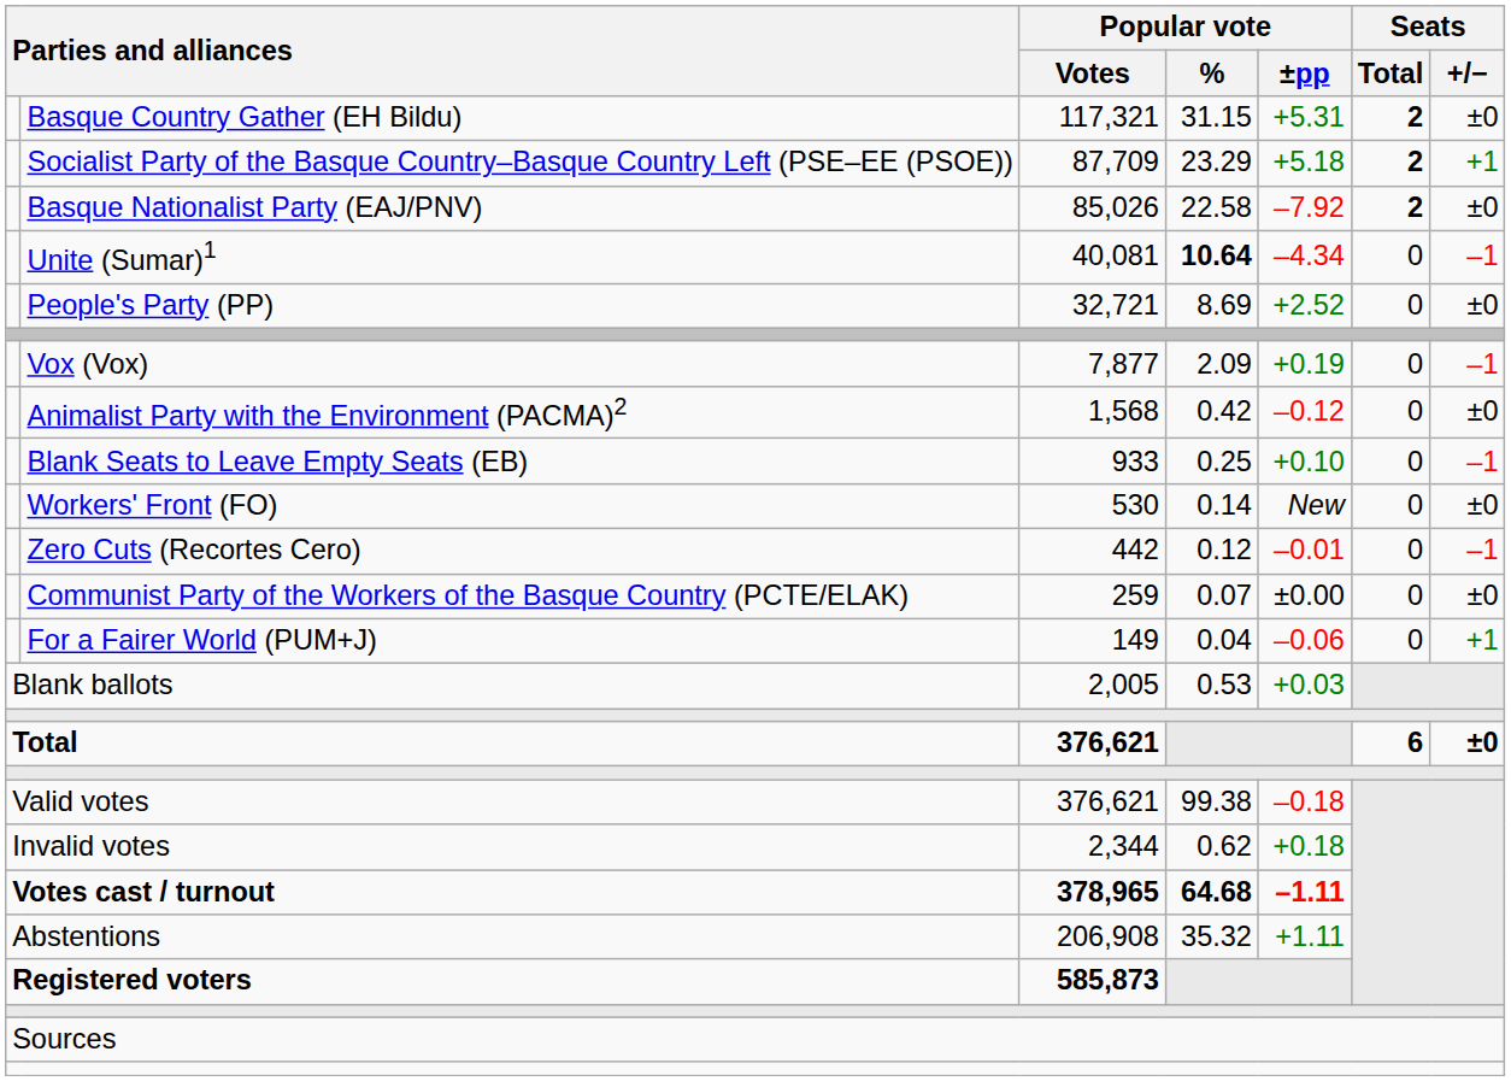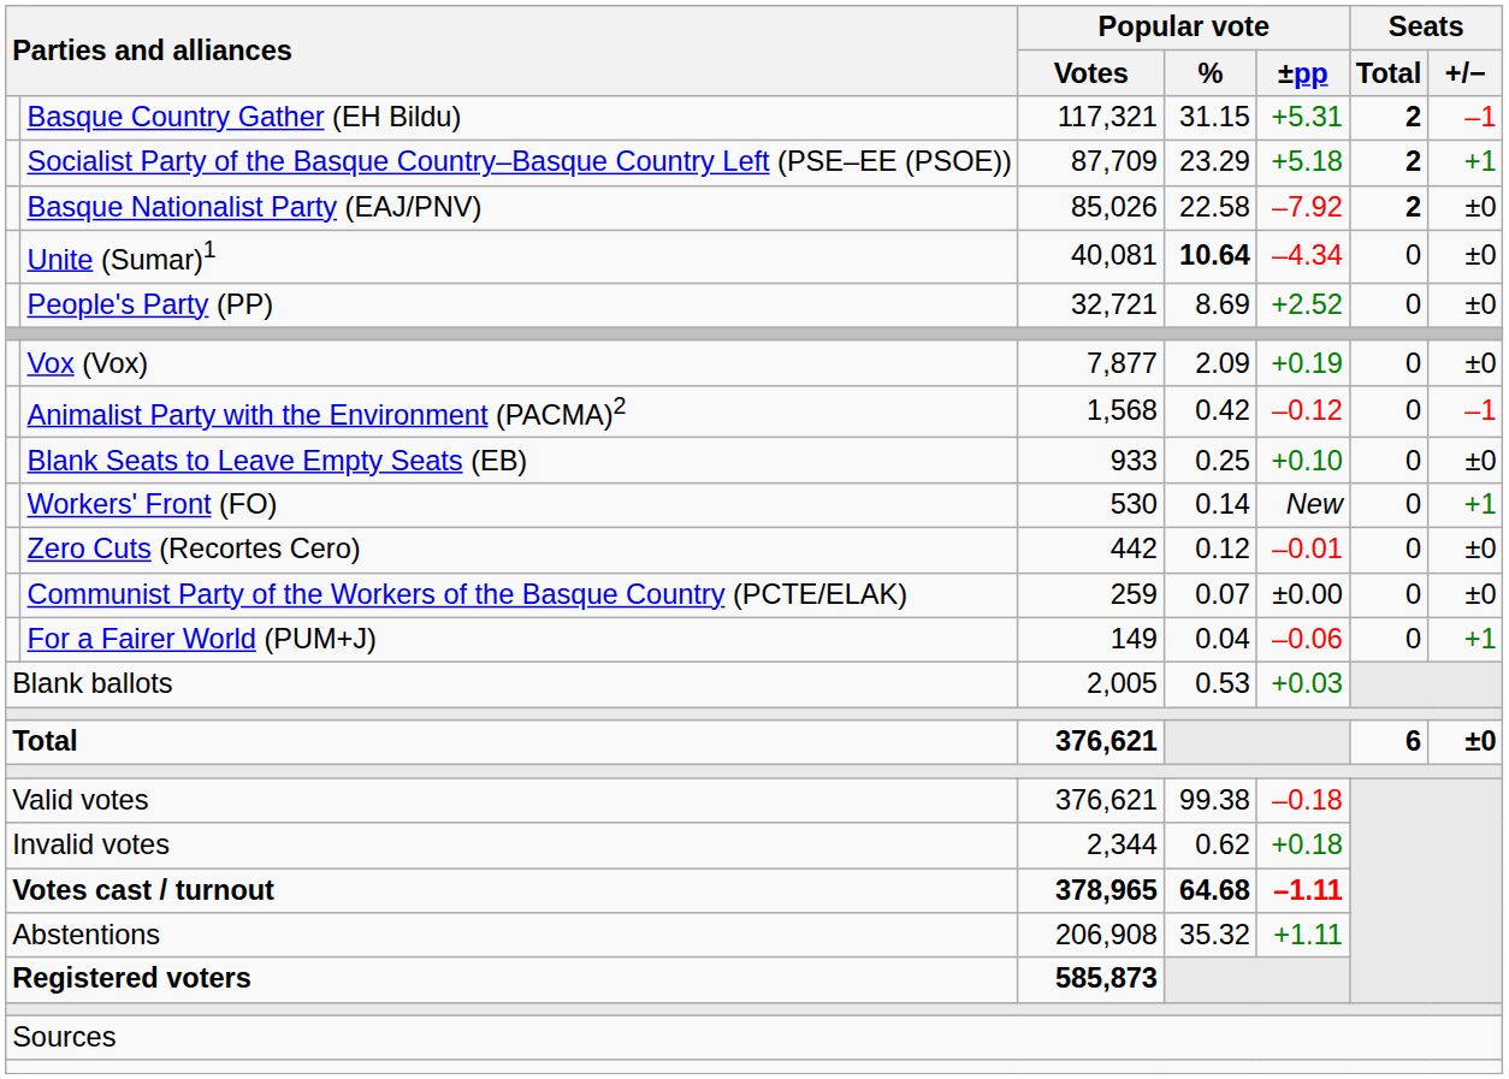Basque Country Gather (EH Bildu) | Seats / +/−: ±0 -> –1
Unite (Sumar)1 | Seats / +/−: –1 -> ±0
Vox (Vox) | Seats / +/−: –1 -> ±0
Animalist Party with the Environment (PACMA)2 | Seats / +/−: ±0 -> –1
Blank Seats to Leave Empty Seats (EB) | Seats / +/−: –1 -> ±0
Workers' Front (FO) | Seats / +/−: ±0 -> +1
Zero Cuts (Recortes Cero) | Seats / +/−: –1 -> ±0
